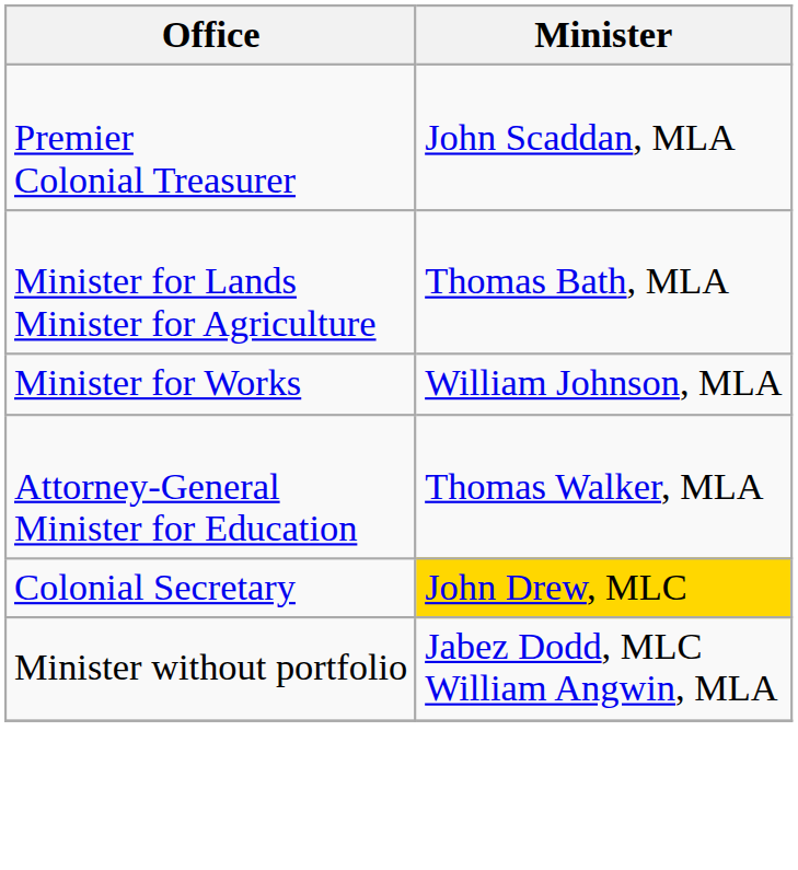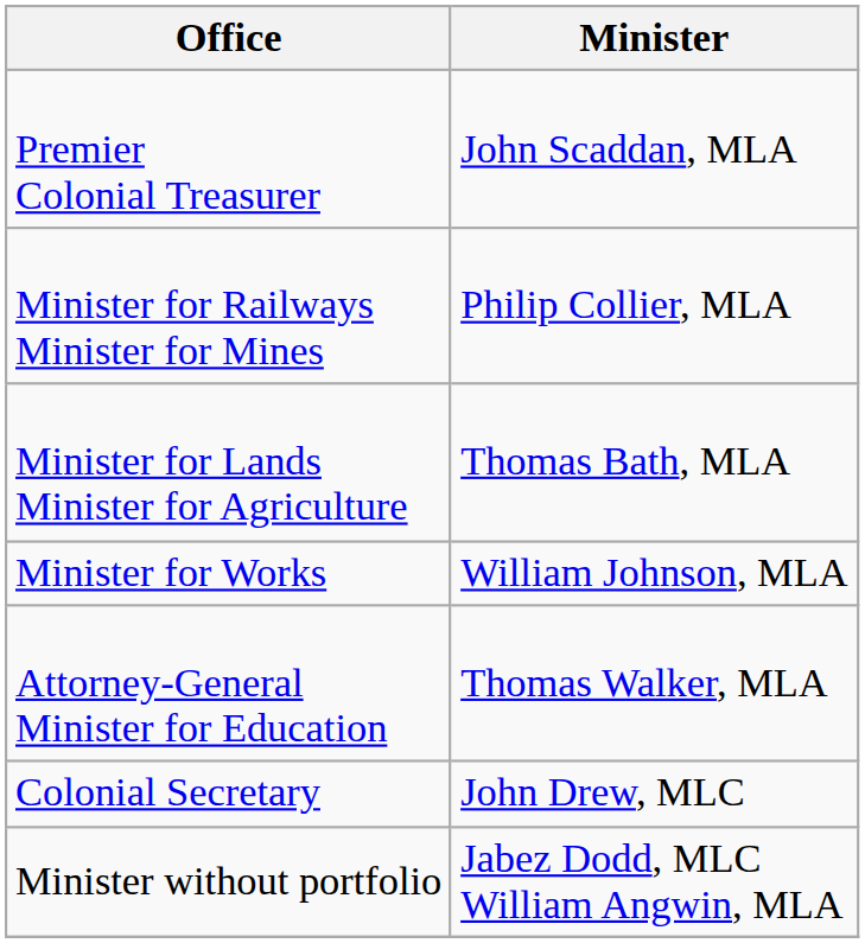+ row: Minister for Railways Minister for Mines | Philip Collier, MLA
Colonial Secretary | Minister: gold background -> no background
